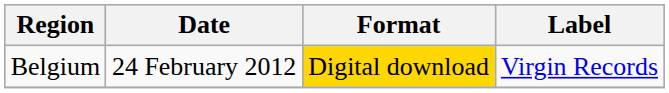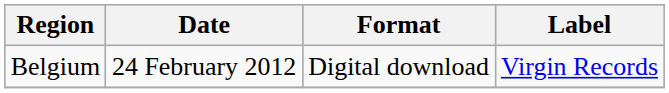Belgium | Format: gold background -> no background
